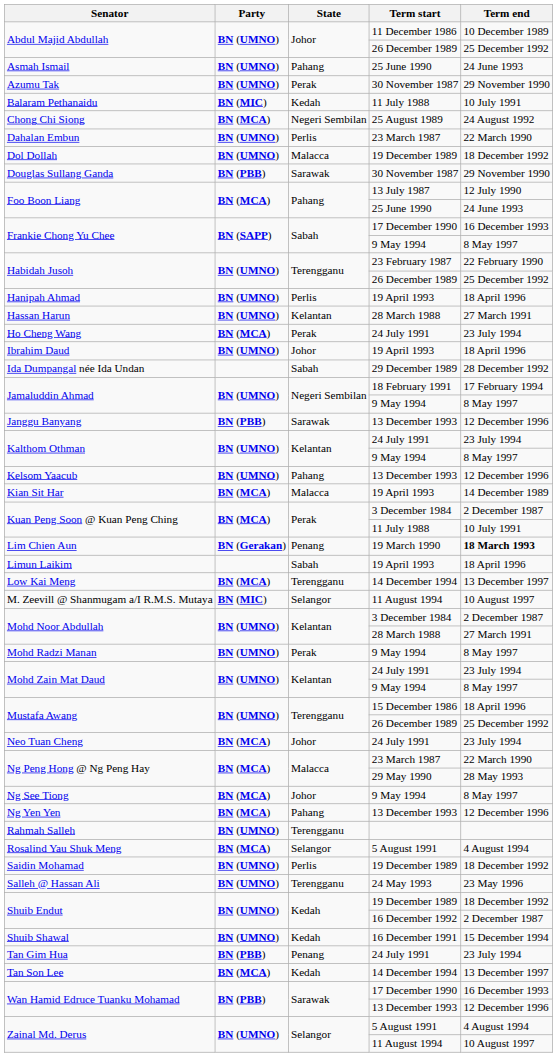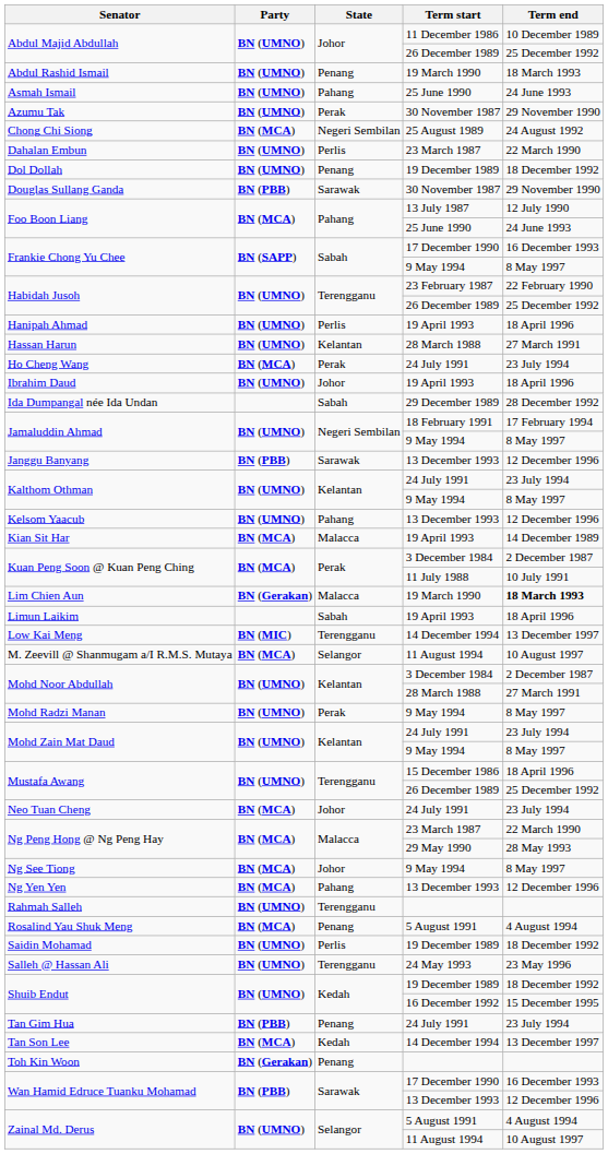+ row: Abdul Rashid Ismail | BN (UMNO) | Penang | 19 March 1990 | 18 March 1993
- row: Balaram Pethanaidu | BN (MIC) | Kedah | 11 July 1988 | 10 July 1991
Dol Dollah | State: Malacca -> Penang
Lim Chien Aun | State: Penang -> Malacca
Low Kai Meng | Party: BN (MCA) -> BN (MIC)
M. Zeevill @ Shanmugam a/I R.M.S. Mutaya | Party: BN (MIC) -> BN (MCA)
Rosalind Yau Shuk Meng | State: Selangor -> Penang
Shuib Endut / 16 December 1992 | Term end: 2 December 1987 -> 15 December 1995
- row: Shuib Shawal | BN (UMNO) | Kedah | 16 December 1991 | 15 December 1994
+ row: Toh Kin Woon | BN (Gerakan) | Penang
